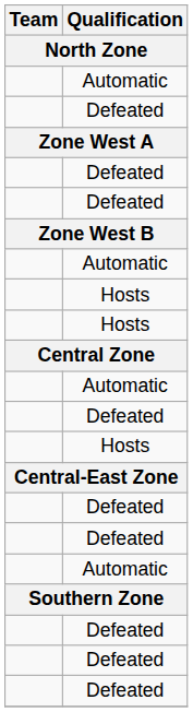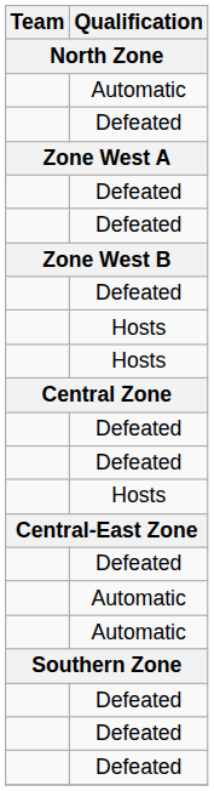row 9 | Qualification: Automatic -> Defeated
row 13 | Qualification: Automatic -> Defeated
row 18 | Qualification: Defeated -> Automatic
